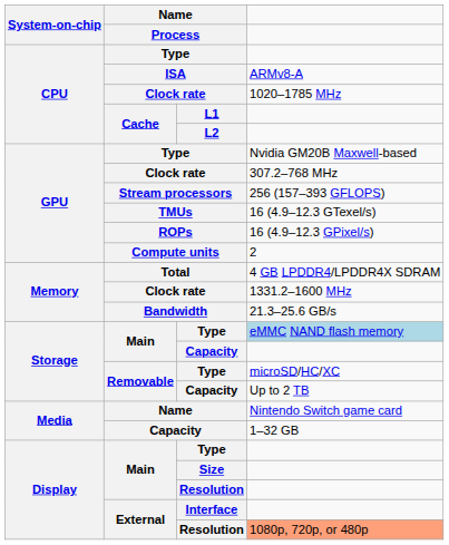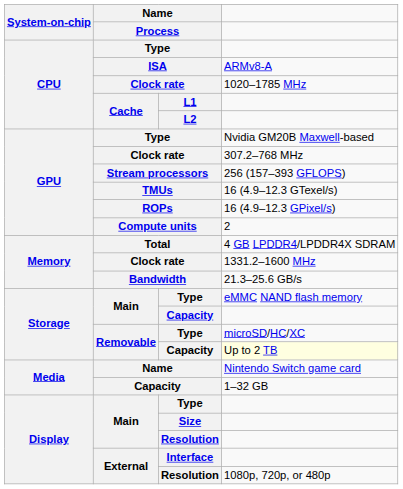eMMC NAND flash memory | column 4: lightblue background -> no background
Up to 2 TB | column 4: no background -> lightyellow background
1080p, 720p, or 480p | column 4: lightsalmon background -> no background
